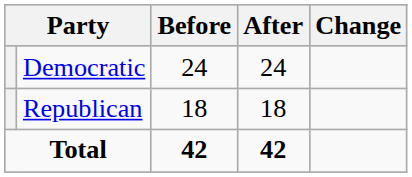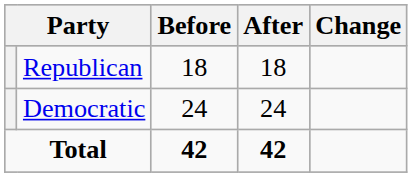rows swapped: Democratic <-> Republican
